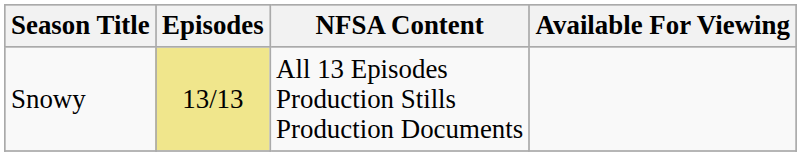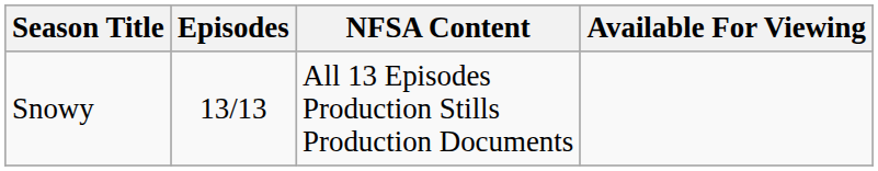row 2 | Episodes: khaki background -> no background
